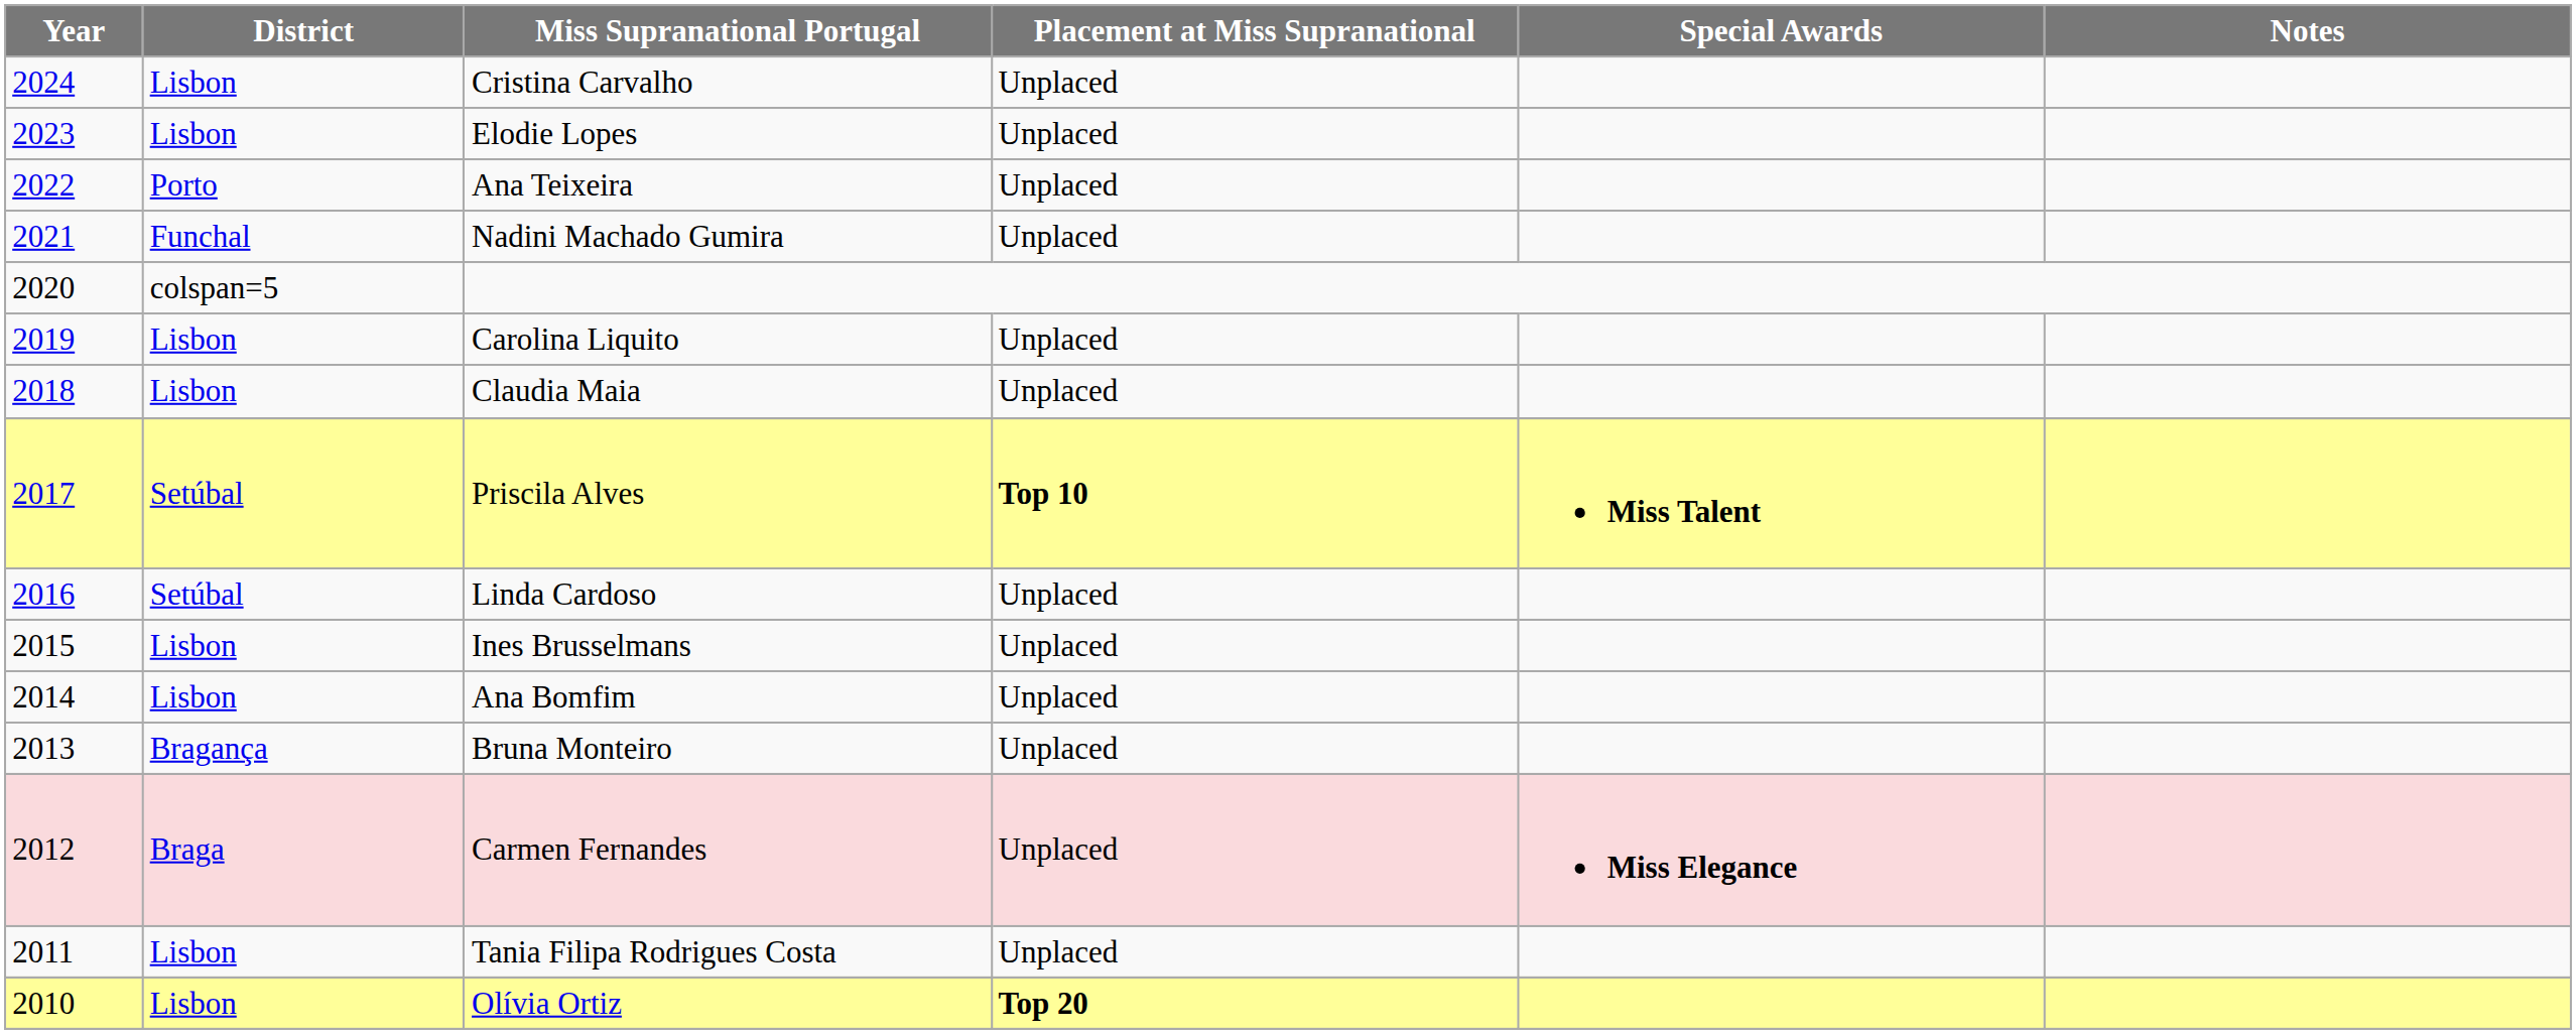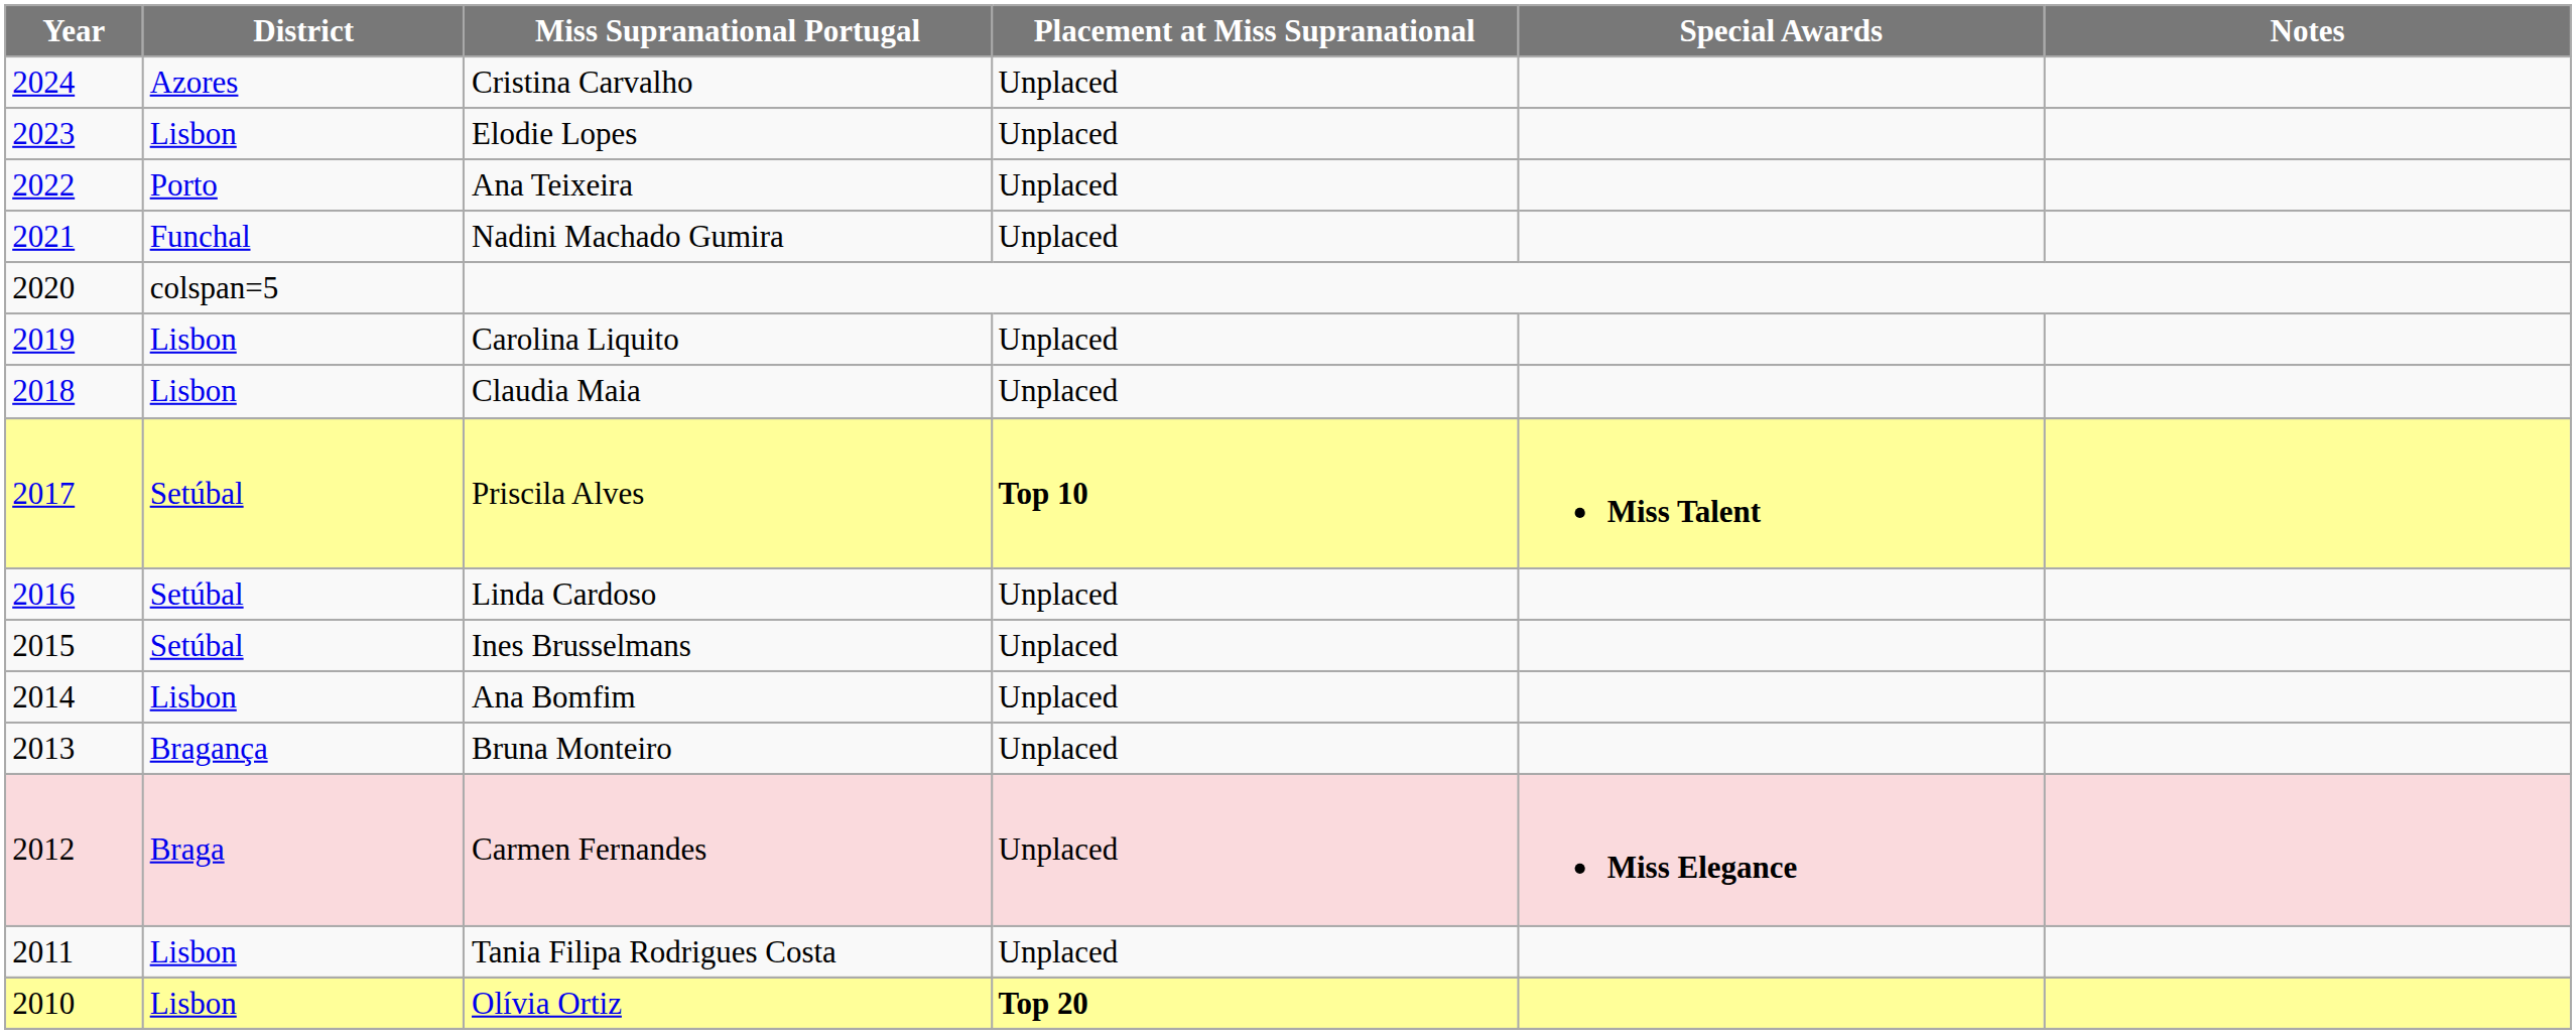Cristina Carvalho | District: Lisbon -> Azores
Ines Brusselmans | District: Lisbon -> Setúbal
